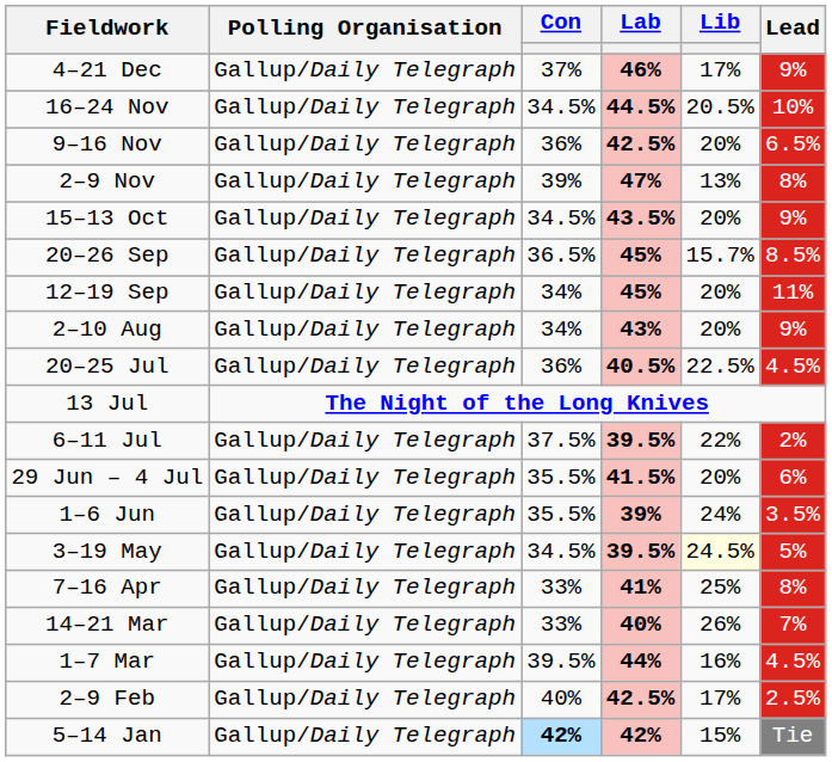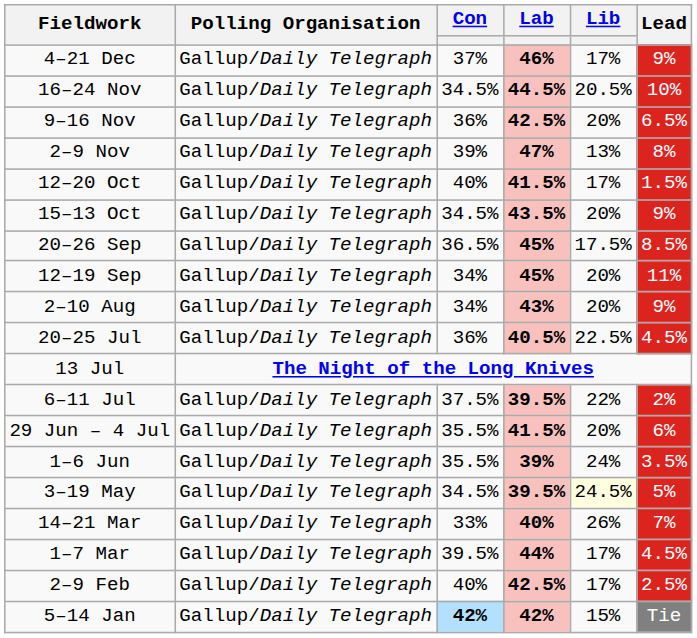+ row: 12–20 Oct | Gallup/Daily Telegraph | 40% | 41.5% | 17% | 1.5%
20–26 Sep | Lib: 15.7% -> 17.5%
- row: 7–16 Apr | Gallup/Daily Telegraph | 33% | 41% | 25% | 8%
1–7 Mar | Lib: 16% -> 17%
